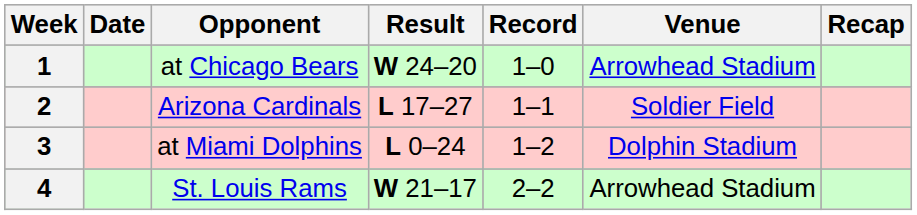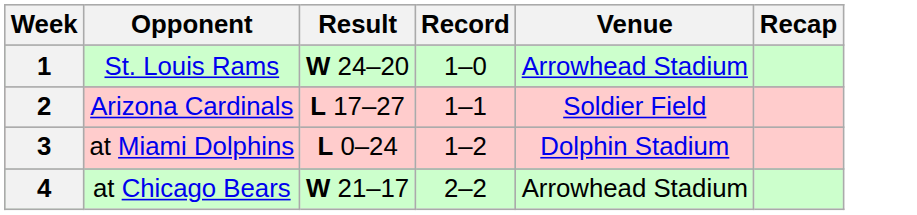- column: Date
1 | Opponent: at Chicago Bears -> St. Louis Rams
4 | Opponent: St. Louis Rams -> at Chicago Bears
